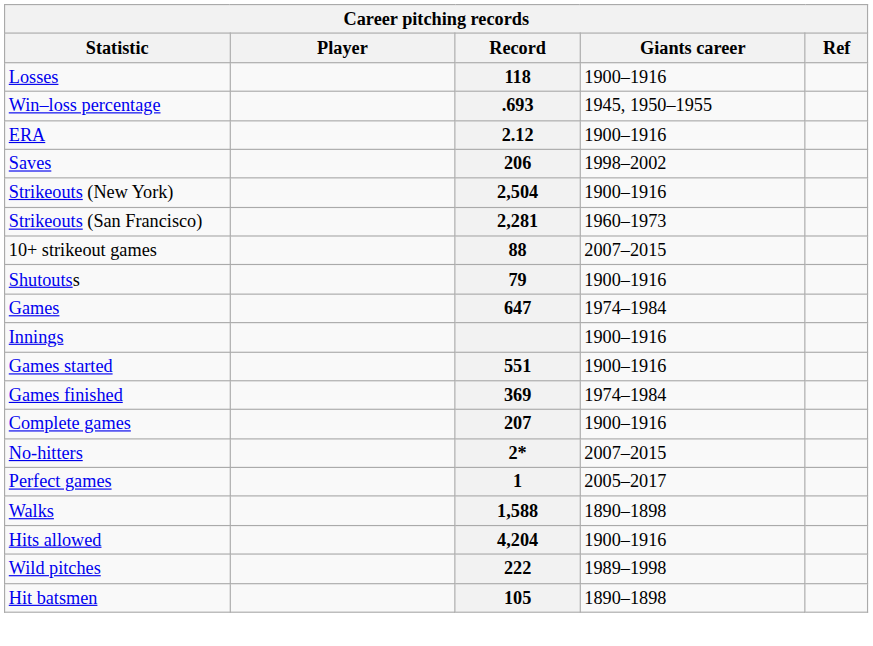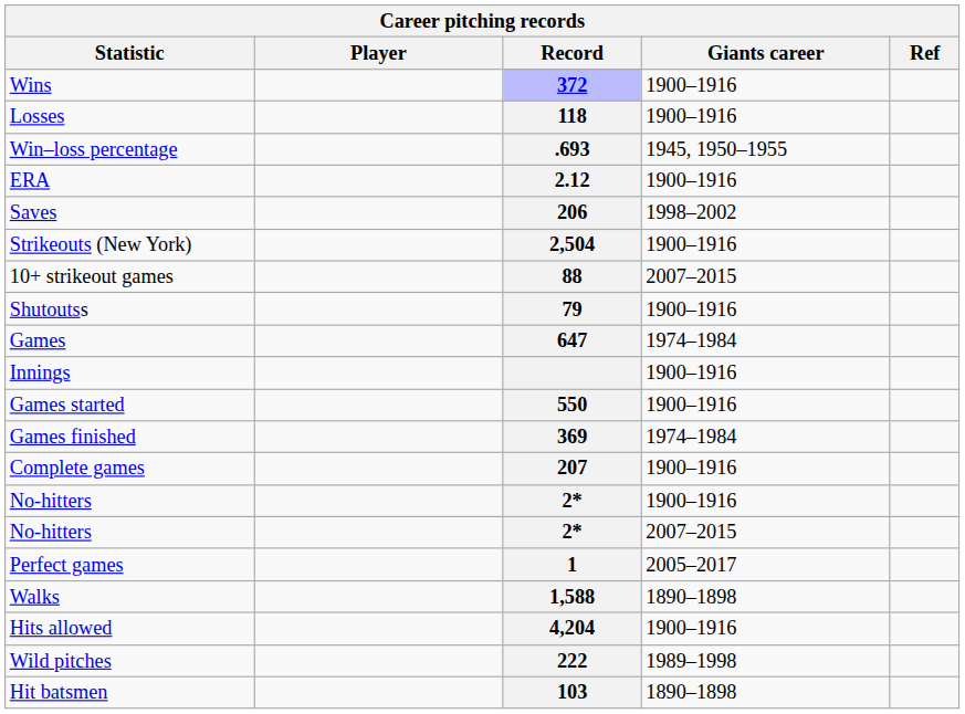+ row: Wins | 372 | 1900–1916
- row: Strikeouts (San Francisco) | 2,281 | 1960–1973
Games started | Record: 551 -> 550
+ row: No-hitters | 2* | 1900–1916
Hit batsmen | Record: 105 -> 103
